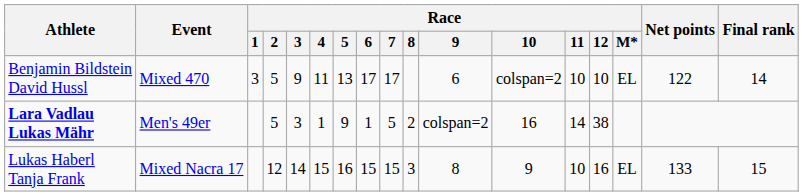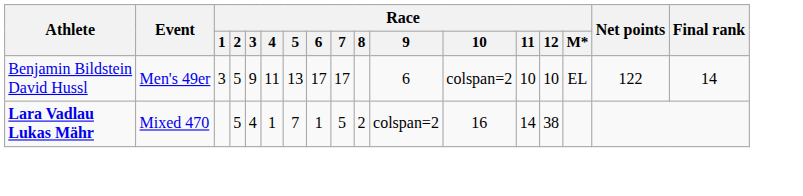Benjamin Bildstein David Hussl | Event: Mixed 470 -> Men's 49er
Lara Vadlau Lukas Mähr | Event: Men's 49er -> Mixed 470
Lara Vadlau Lukas Mähr | Race / 3: 3 -> 4
Lara Vadlau Lukas Mähr | Race / 5: 9 -> 7
- row: Lukas Haberl Tanja Frank | Mixed Nacra 17 | 12 | 14 | 15 | 16 | 15 | 15 | 3 | 8 | 9 | 10 | 16 | EL | 133 | 15
